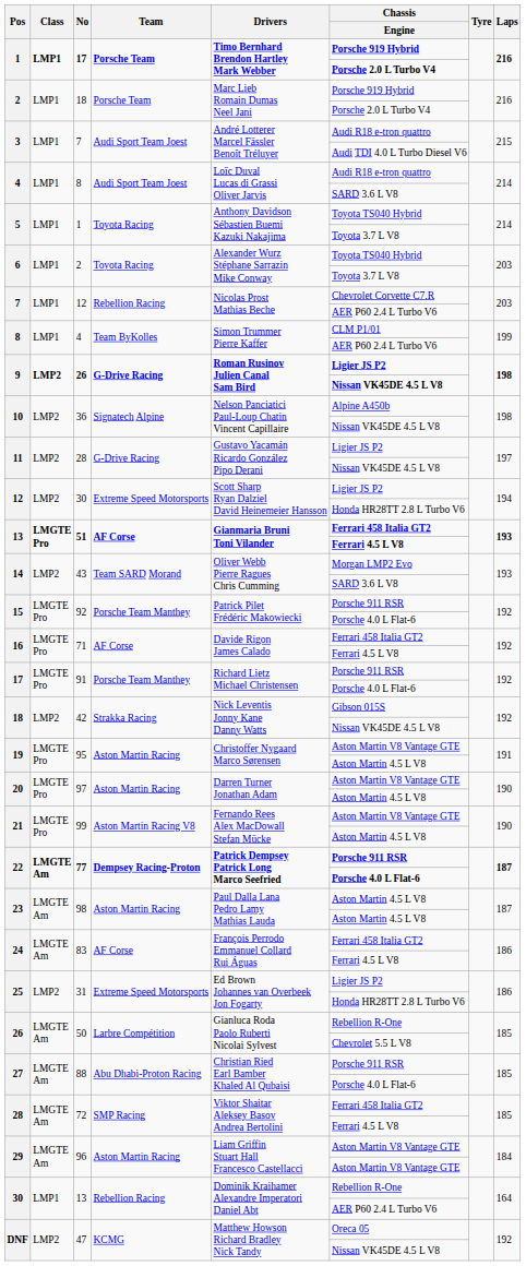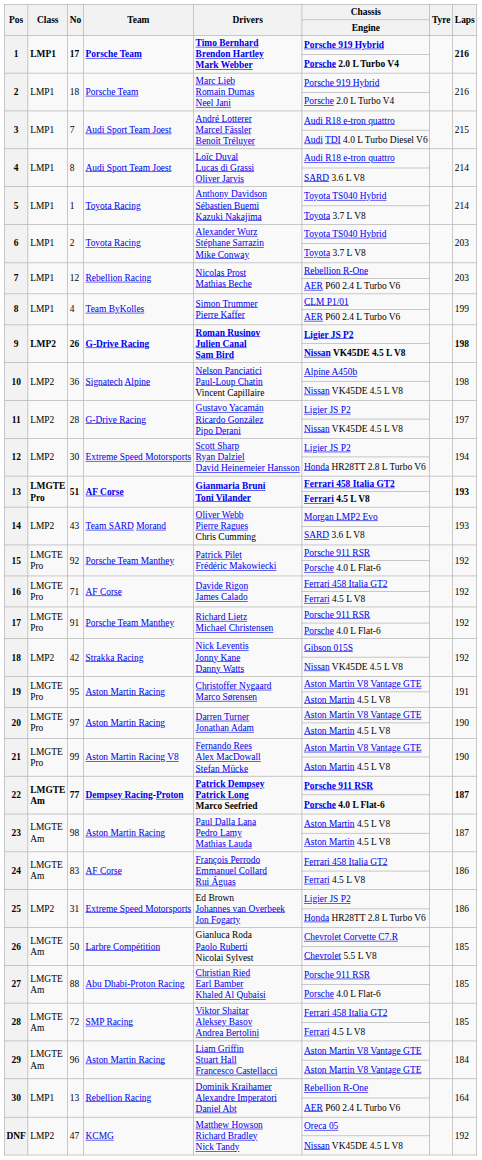row 15 | Chassis / Engine: Chevrolet Corvette C7.R -> Rebellion R-One
row 53 | Chassis / Engine: Rebellion R-One -> Chevrolet Corvette C7.R
